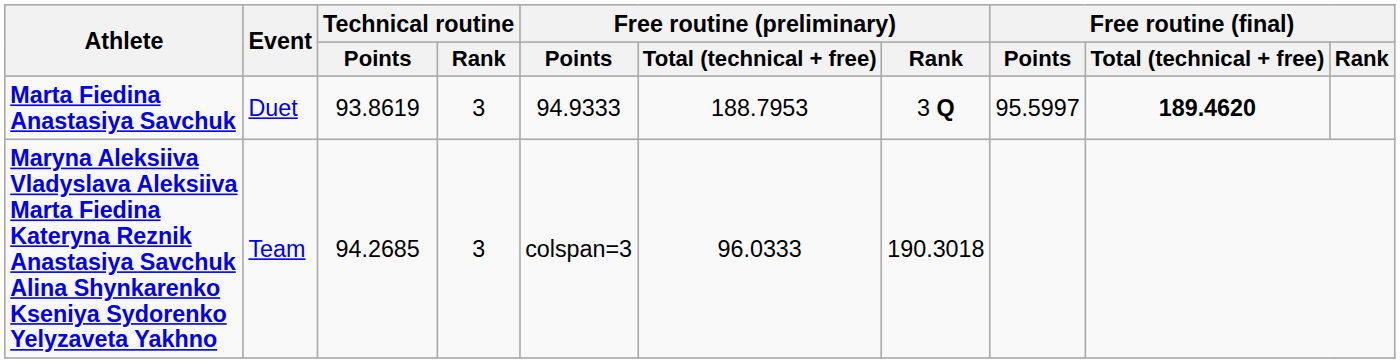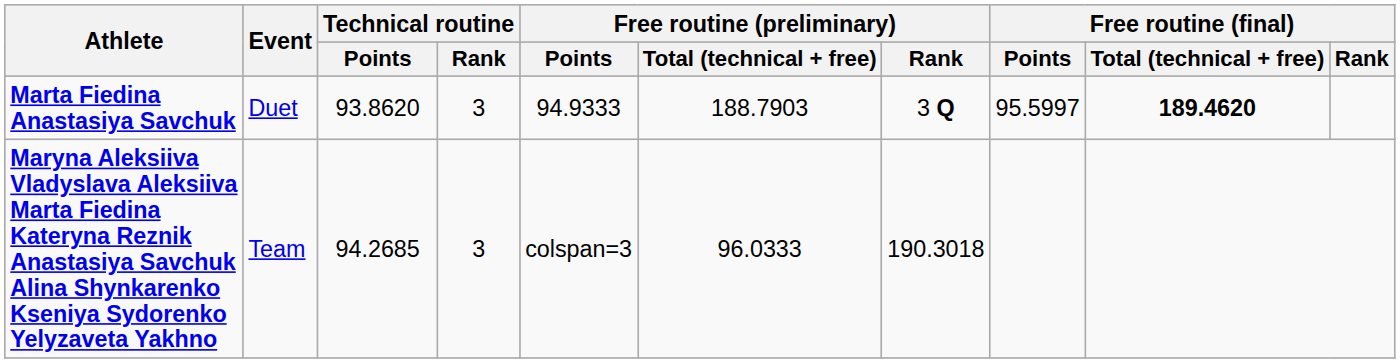Marta Fiedina Anastasiya Savchuk | Technical routine / Points: 93.8619 -> 93.8620
Marta Fiedina Anastasiya Savchuk | Free routine (preliminary) / Total (technical + free): 188.7953 -> 188.7903
